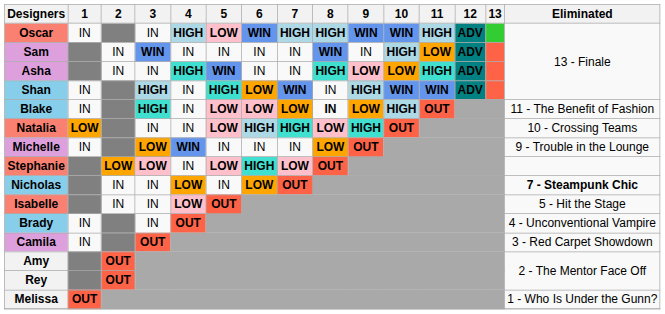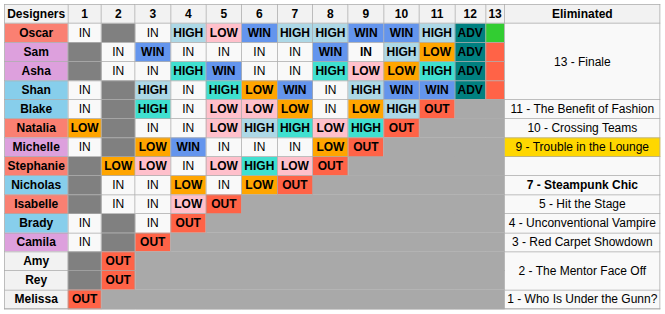Sam | 9: normal -> bold
Blake | 8: bold -> normal
Michelle | Eliminated: no background -> gold background
